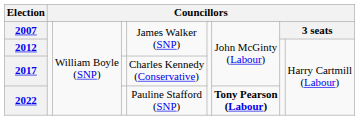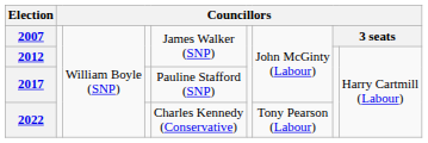2017 | column 5: Charles Kennedy (Conservative) -> Pauline Stafford (SNP)
2022 | column 5: Pauline Stafford (SNP) -> Charles Kennedy (Conservative)
2022 | column 7: bold -> normal
